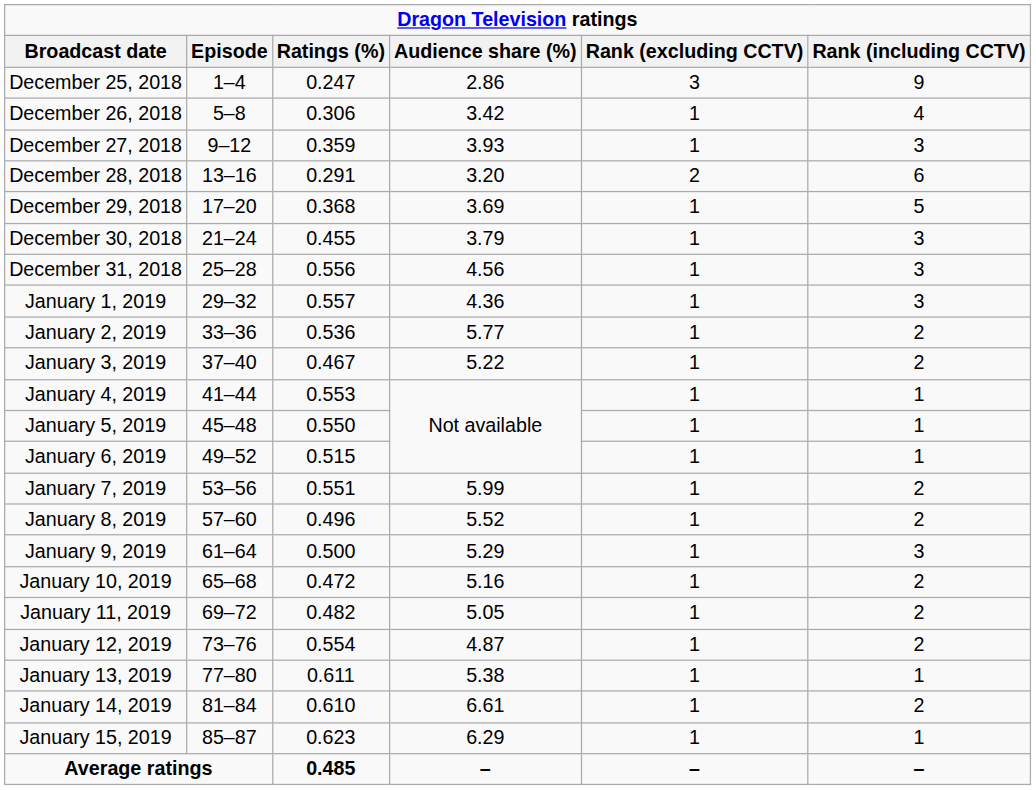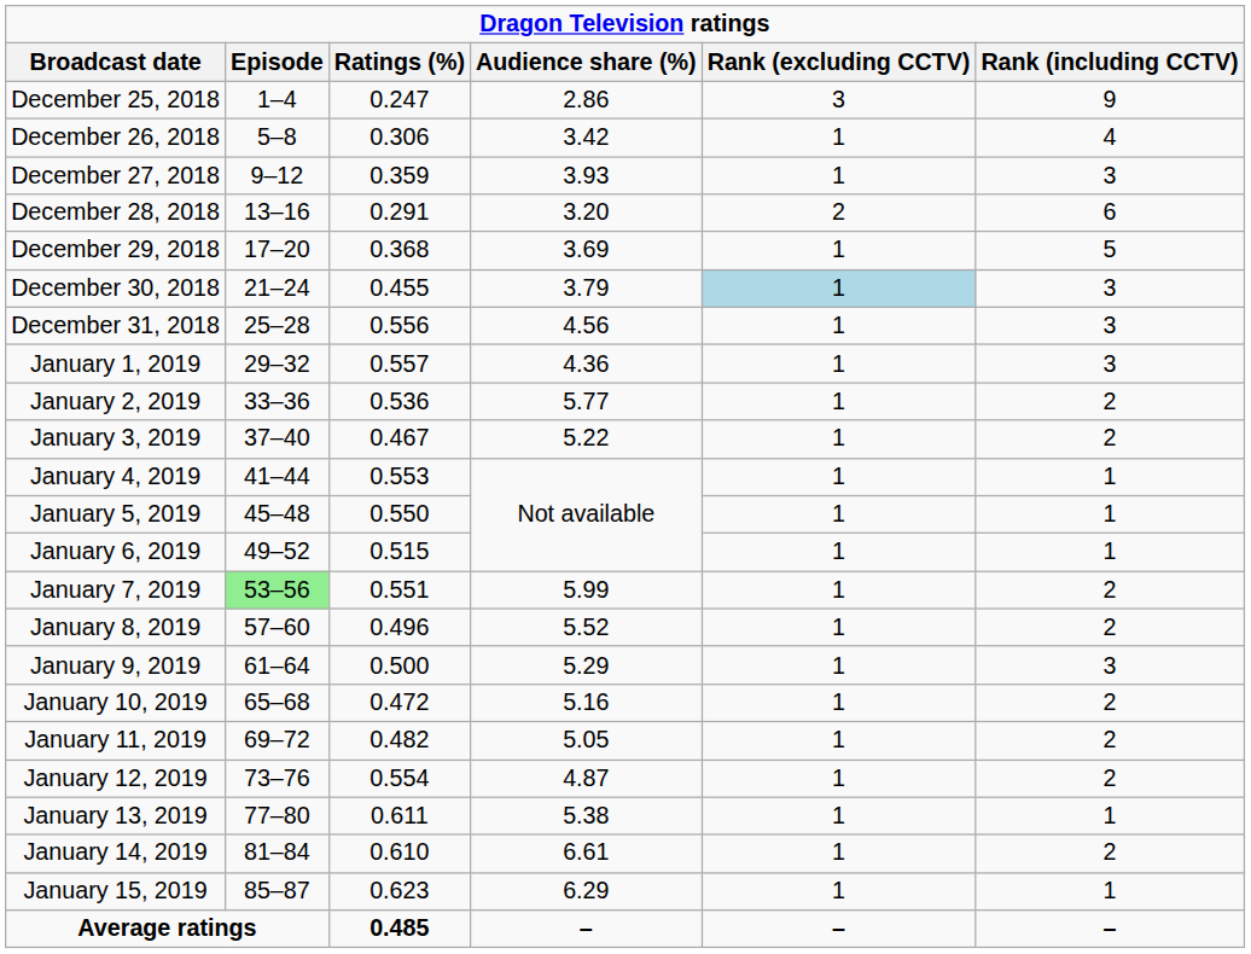December 30, 2018 | Rank (excluding CCTV): no background -> lightblue background
January 7, 2019 | Episode: no background -> lightgreen background
